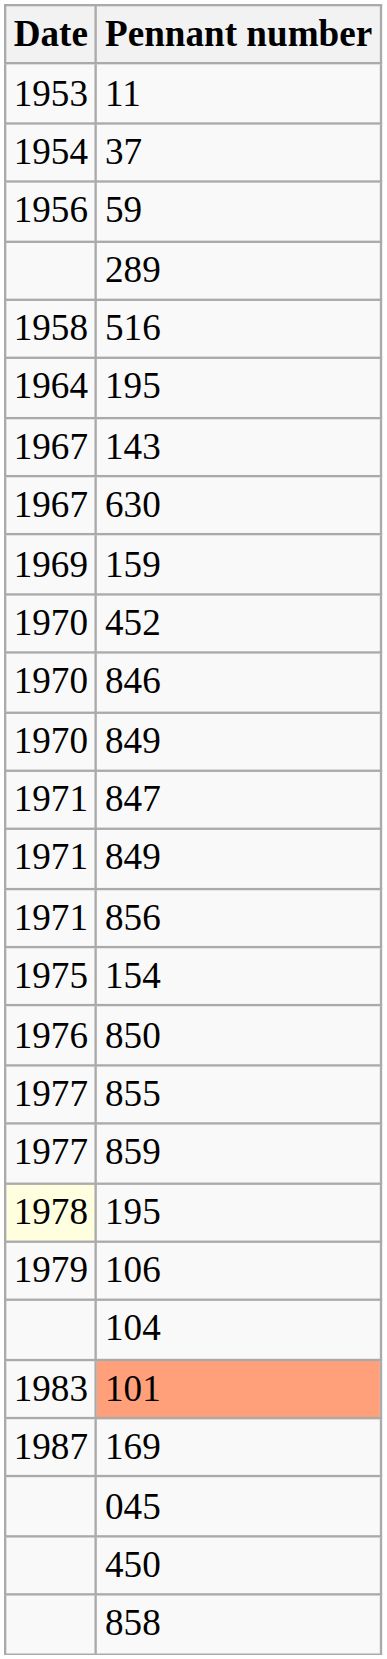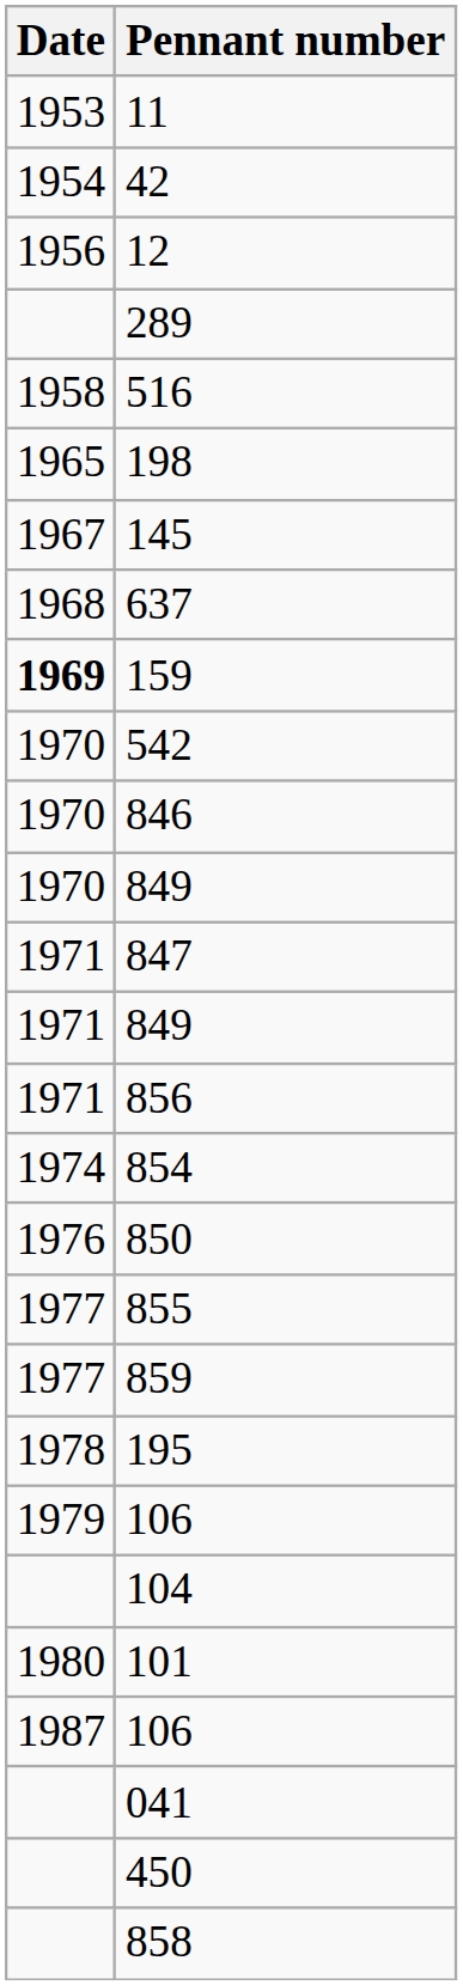row 3 | Pennant number: 37 -> 42
row 4 | Pennant number: 59 -> 12
row 7 | Date: 1964 -> 1965
row 7 | Pennant number: 195 -> 198
row 8 | Pennant number: 143 -> 145
row 9 | Date: 1967 -> 1968
row 9 | Pennant number: 630 -> 637
row 10 | Date: normal -> bold
row 11 | Pennant number: 452 -> 542
row 17 | Date: 1975 -> 1974
row 17 | Pennant number: 154 -> 854
row 21 | Date: lightyellow background -> no background
row 24 | Date: 1983 -> 1980
row 24 | Pennant number: lightsalmon background -> no background
row 25 | Pennant number: 169 -> 106
row 26 | Pennant number: 045 -> 041
